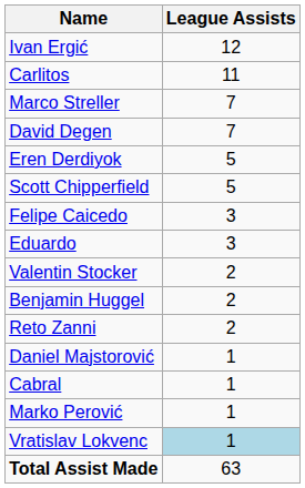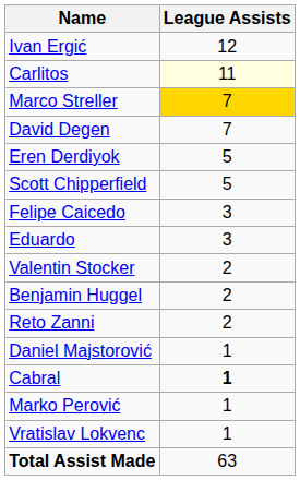Carlitos | League Assists: no background -> lightyellow background
Marco Streller | League Assists: no background -> gold background
Cabral | League Assists: normal -> bold
Vratislav Lokvenc | League Assists: lightblue background -> no background
